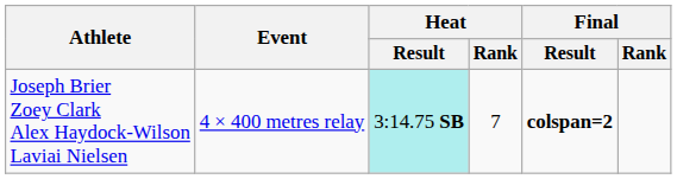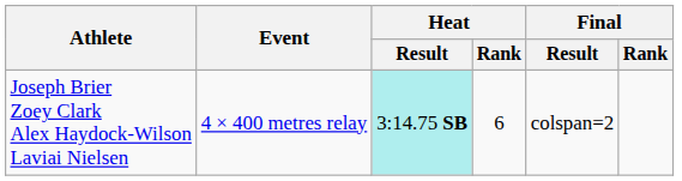Joseph Brier Zoey Clark Alex Haydock-Wilson Laviai Nielsen | Heat / Rank: 7 -> 6
Joseph Brier Zoey Clark Alex Haydock-Wilson Laviai Nielsen | Final / Result: bold -> normal
